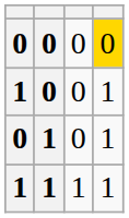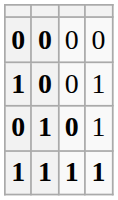row 2 | column 4: gold background -> no background
row 4 | column 3: normal -> bold
row 5 | column 3: normal -> bold
row 5 | column 4: normal -> bold
